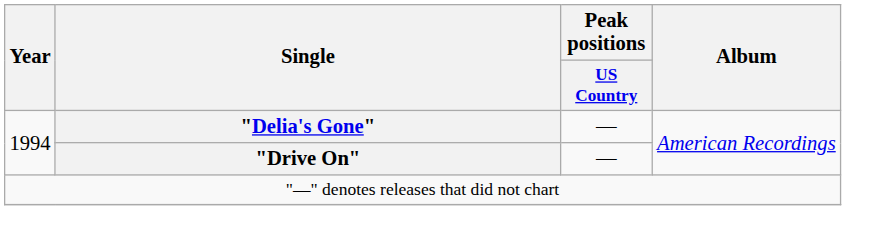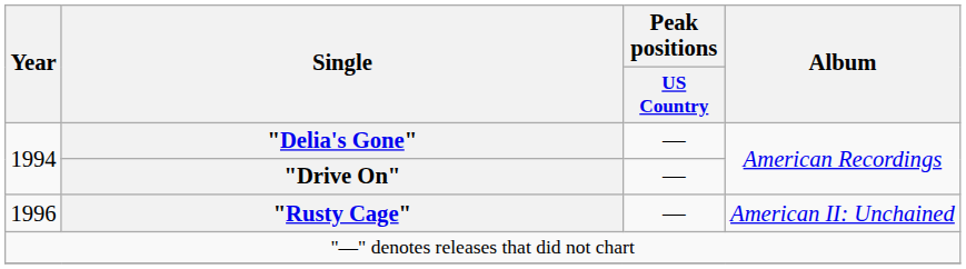+ row: 1996 | "Rusty Cage" | — | American II: Unchained
